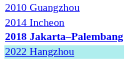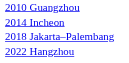2018 Jakarta–Palembang | column 1: bold -> normal
2022 Hangzhou | column 1: paleturquoise background -> no background
